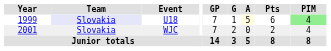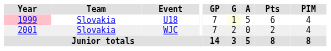U18 | Year: no background -> pink background
U18 | Team: lavender background -> no background
U18 | G: no background -> lightyellow background
U18 | A: lightyellow background -> no background
U18 | PIM: lightgreen background -> no background
